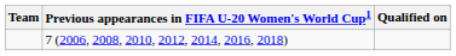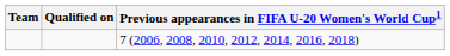columns swapped: Qualified on <-> Previous appearances in FIFA U-20 Women's World Cup1
